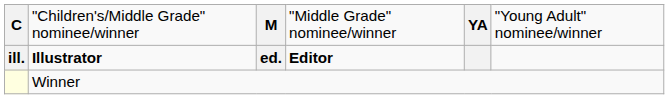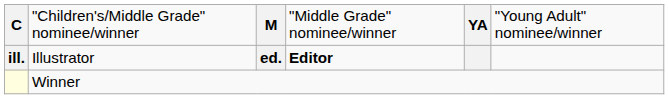ill. | column 2: bold -> normal
